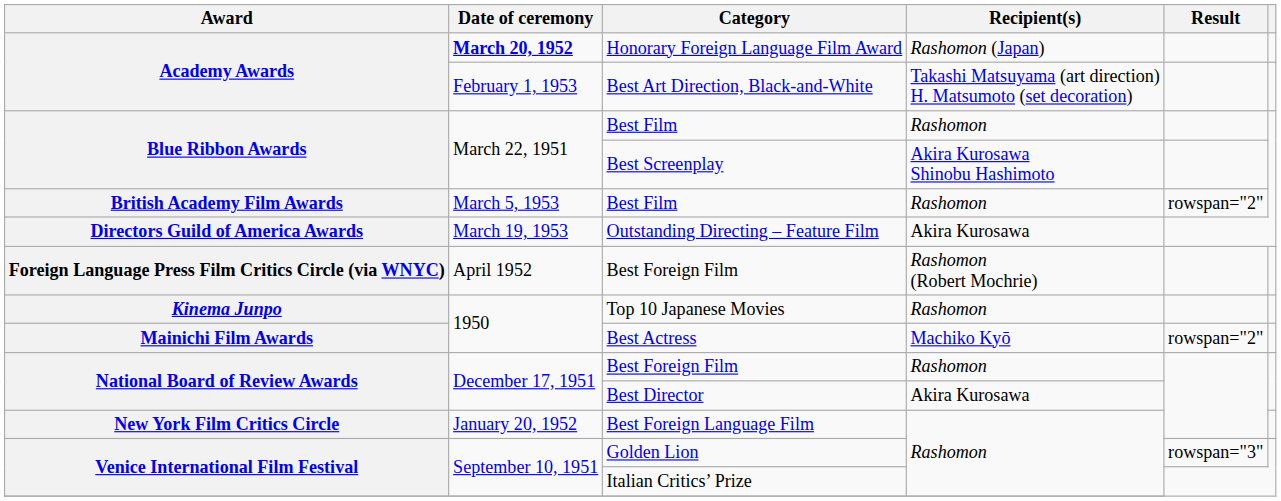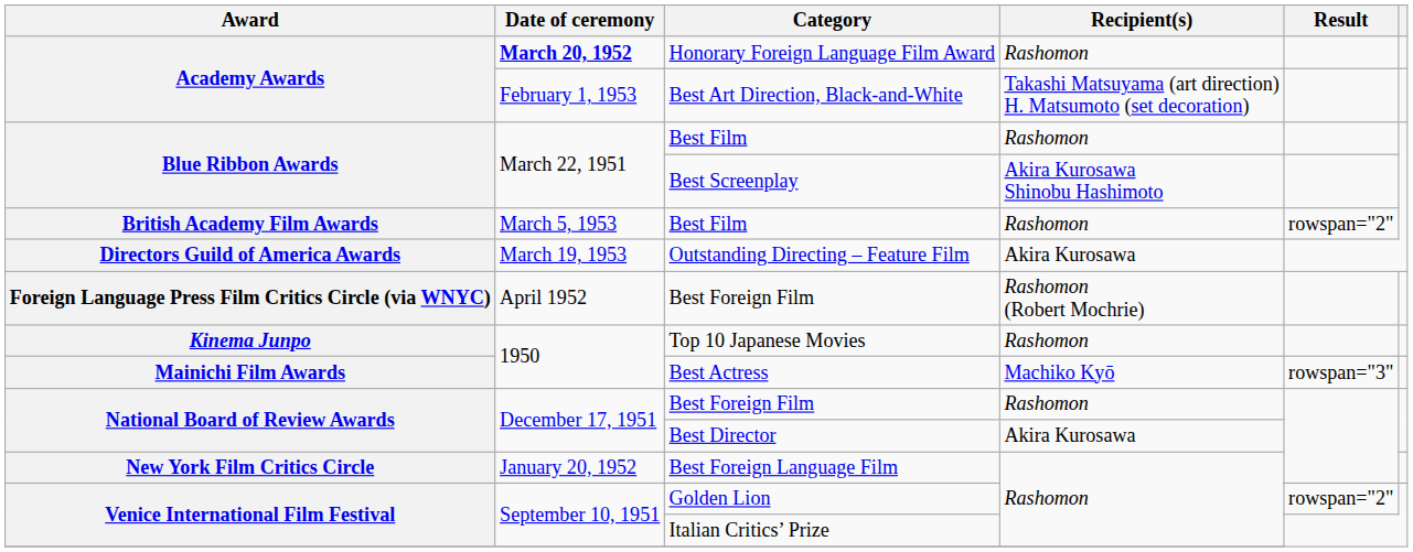Honorary Foreign Language Film Award | Recipient(s): Rashomon (Japan) -> Rashomon
Best Actress | Result: rowspan="2" -> rowspan="3"
Golden Lion | Result: rowspan="3" -> rowspan="2"
